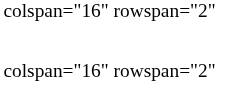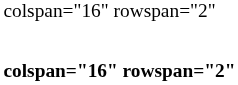row 2 | column 1: normal -> bold
